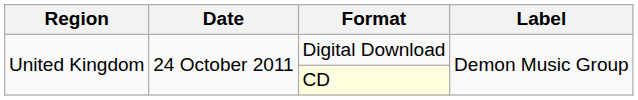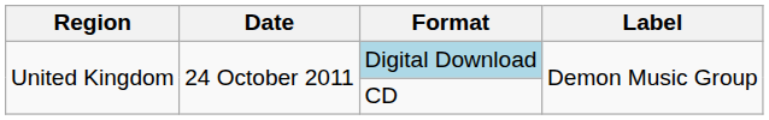Digital Download | Format: no background -> lightblue background
CD | Format: lightyellow background -> no background
